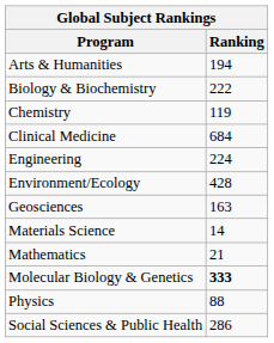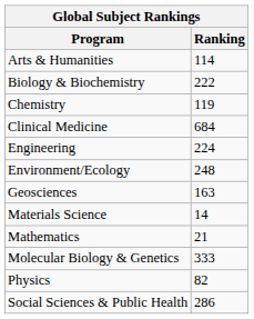Arts & Humanities | Ranking: 194 -> 114
Environment/Ecology | Ranking: 428 -> 248
Molecular Biology & Genetics | Ranking: bold -> normal
Physics | Ranking: 88 -> 82
